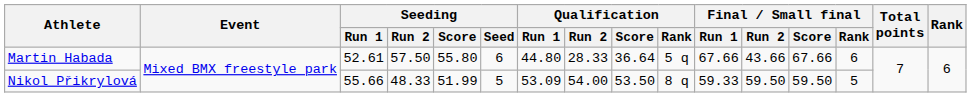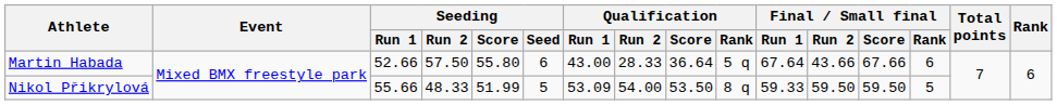Martin Habada | Seeding / Run 1: 52.61 -> 52.66
Martin Habada | Qualification / Run 1: 44.80 -> 43.00
Martin Habada | Final / Small final / Run 1: 67.66 -> 67.64
